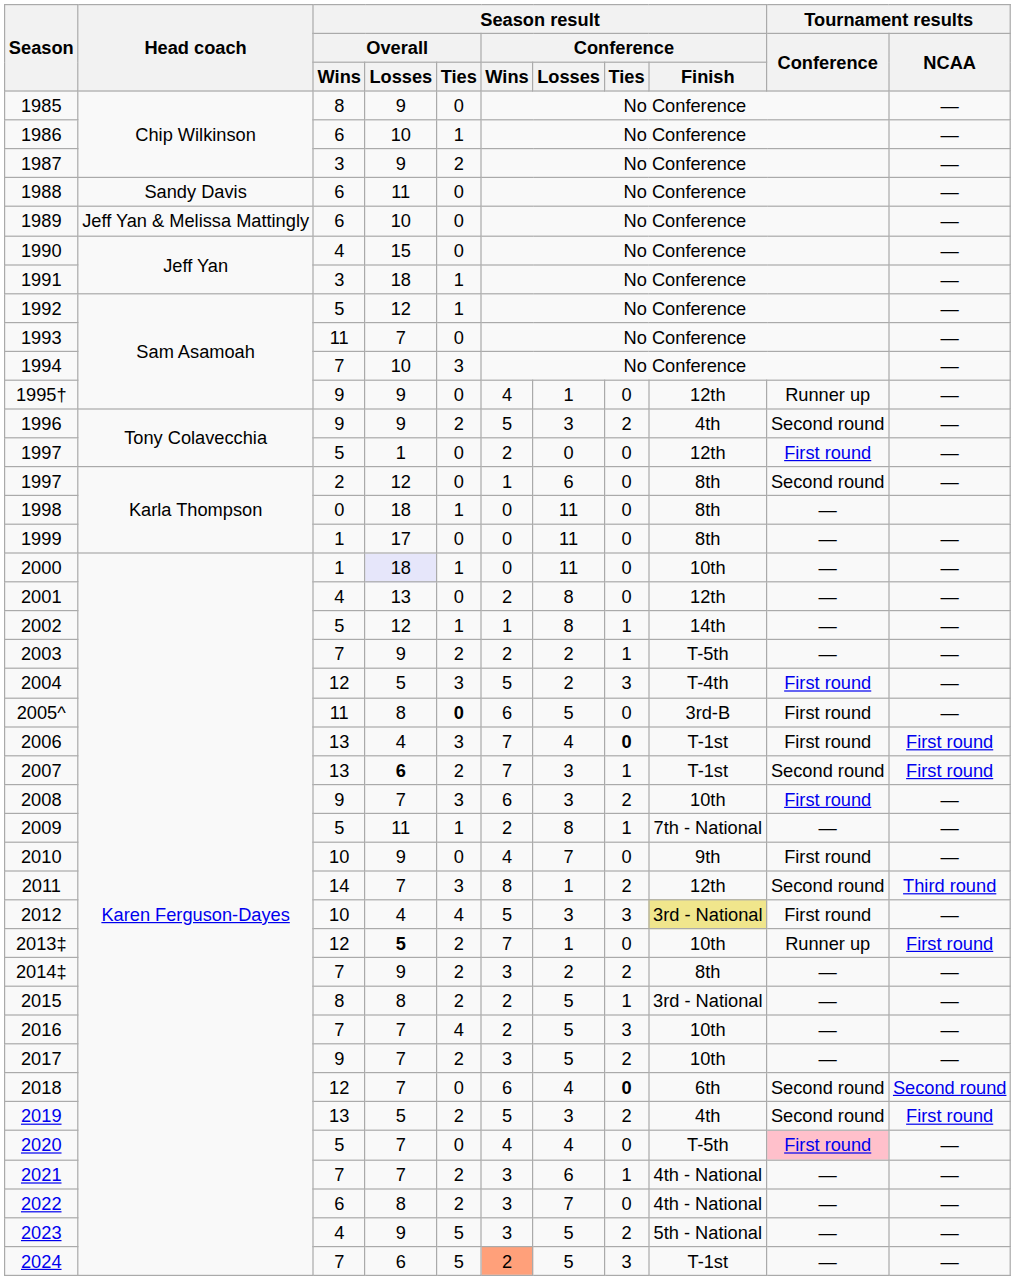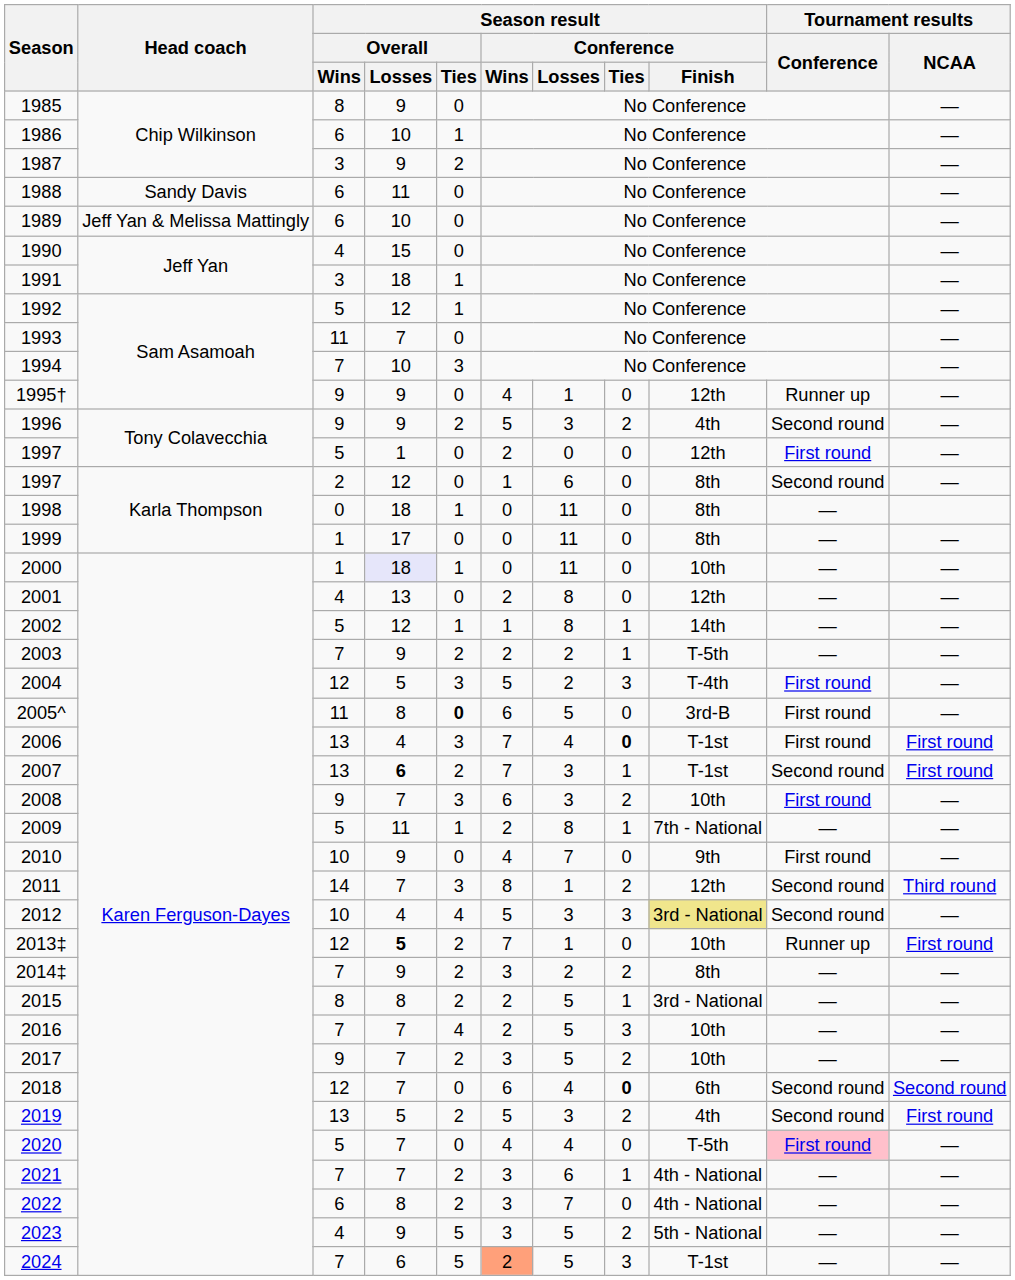2012 | Tournament results / Conference: First round -> Second round
